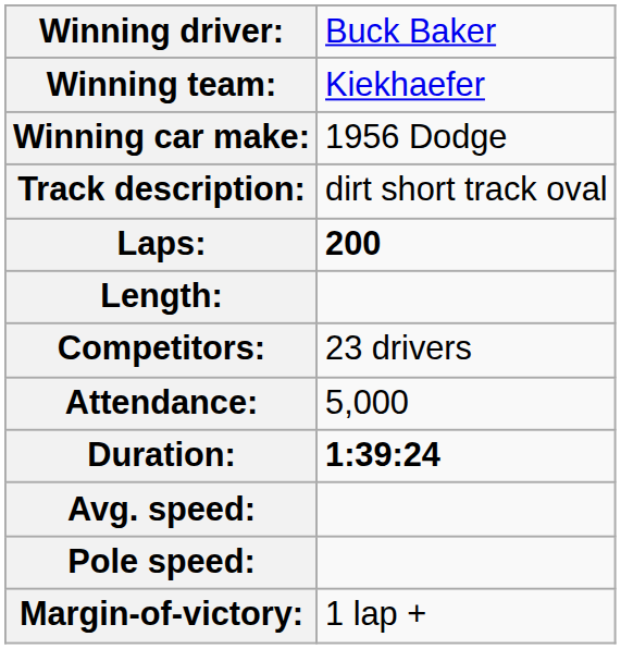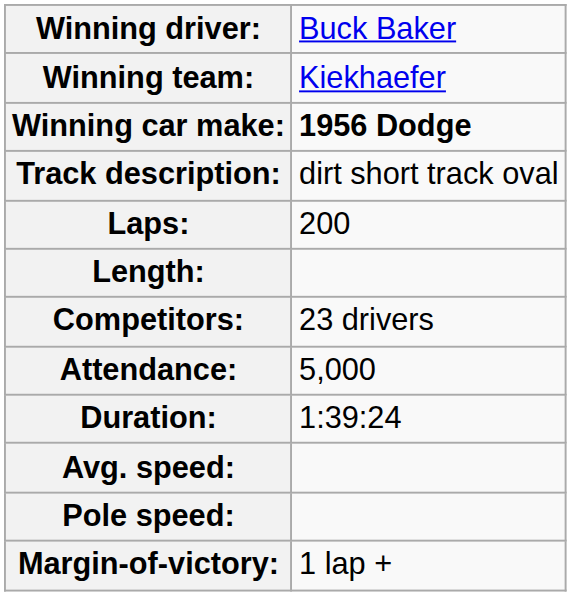Winning car make: | column 2: normal -> bold
Laps: | column 2: bold -> normal
Duration: | column 2: bold -> normal
